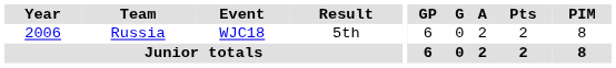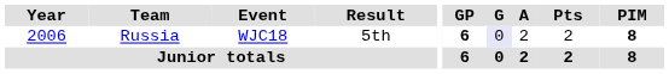Russia | GP: normal -> bold
Russia | G: no background -> lavender background
Russia | PIM: normal -> bold
